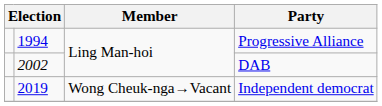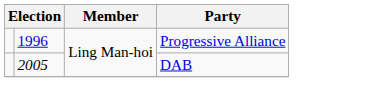Progressive Alliance | column 2: 1994 -> 1996
DAB | column 2: 2002 -> 2005
- row: 2019 | Wong Cheuk-nga→Vacant | Independent democrat
